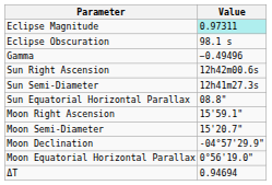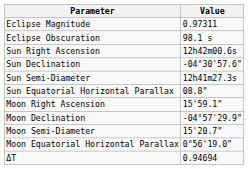Eclipse Magnitude | Value: paleturquoise background -> no background
- row: Gamma | −0.49496
+ row: Sun Declination | -04°30'57.6"
rows swapped: Moon Declination <-> Moon Semi-Diameter
